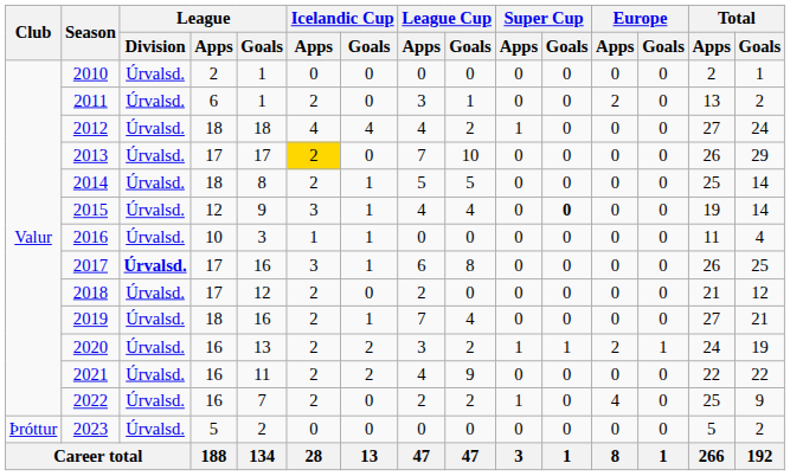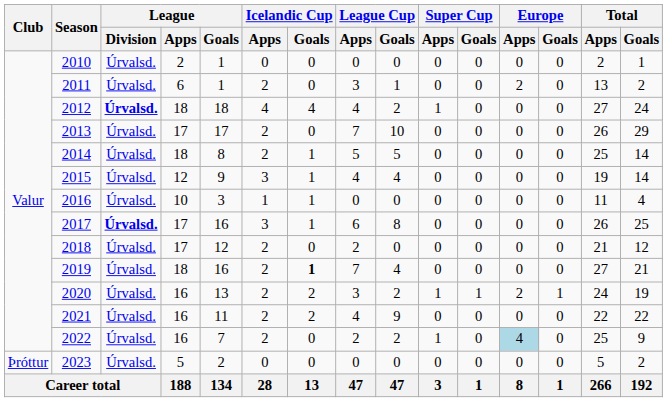2012 | League / Division: normal -> bold
2013 | Icelandic Cup / Apps: gold background -> no background
2015 | Super Cup / Goals: bold -> normal
2019 | Icelandic Cup / Goals: normal -> bold
2022 | Europe / Apps: no background -> lightblue background
